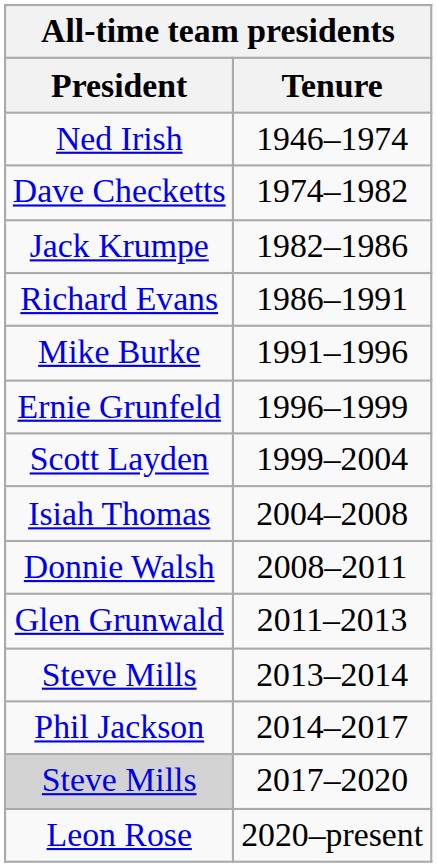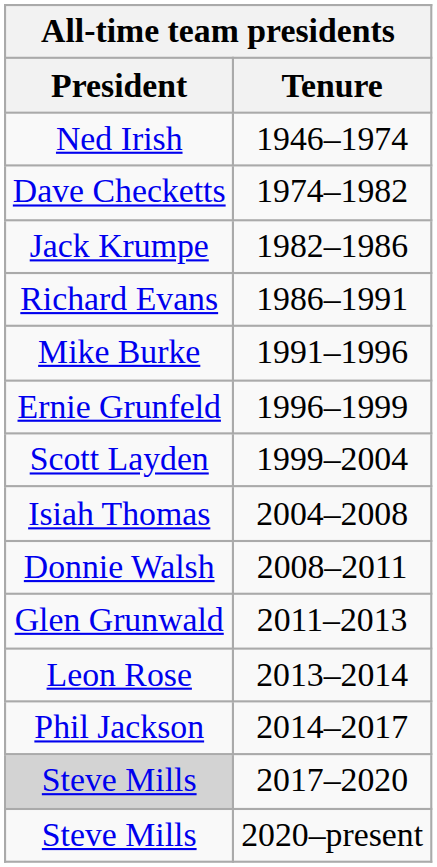row 13 | President: Steve Mills -> Leon Rose
row 16 | President: Leon Rose -> Steve Mills
